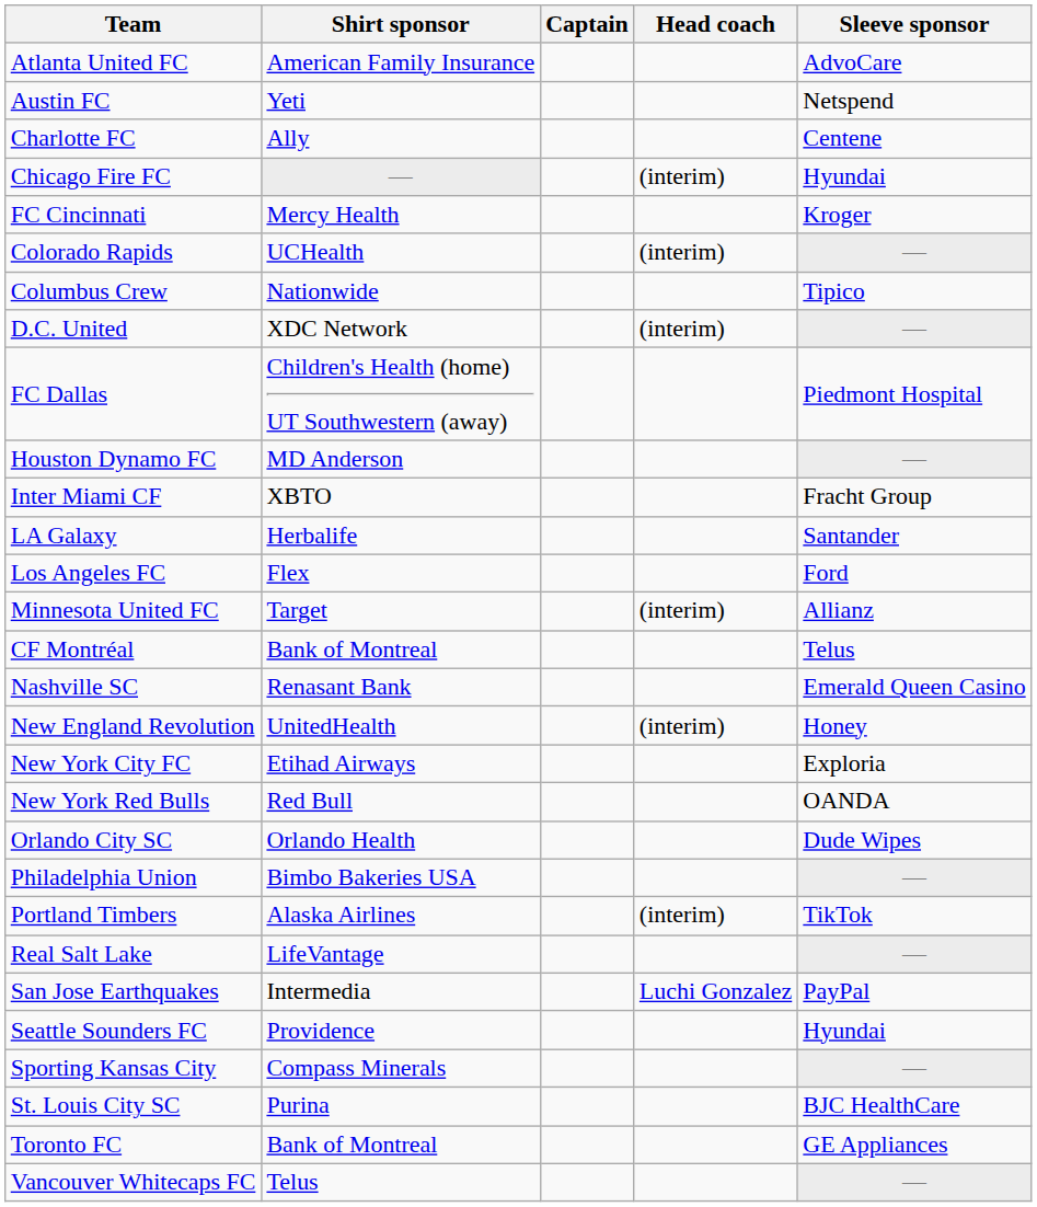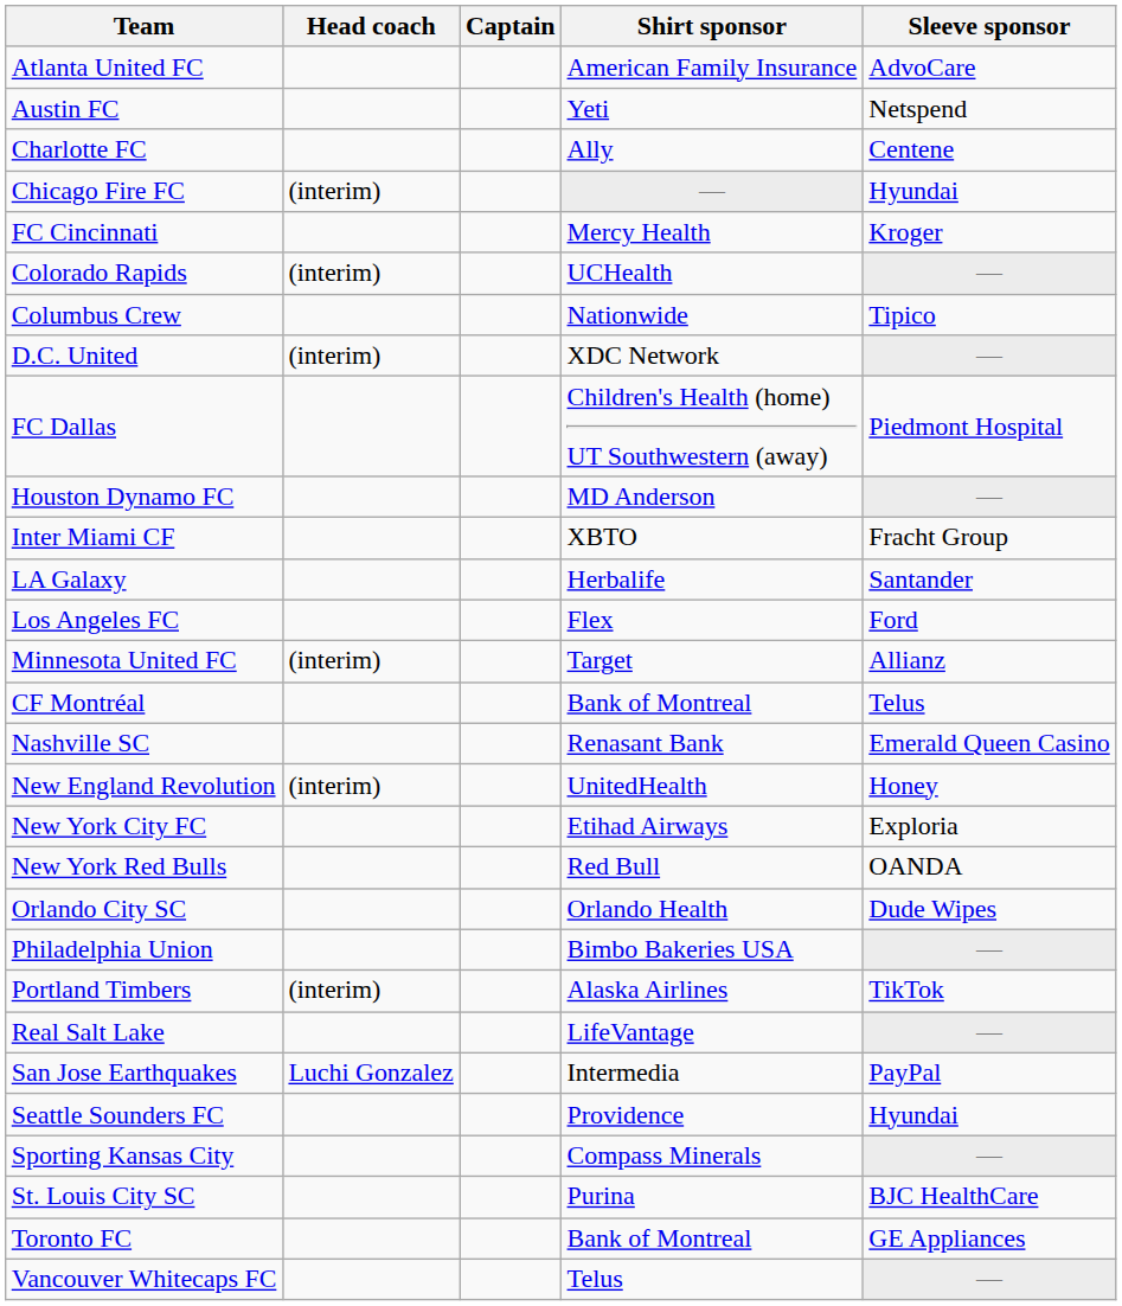columns swapped: Head coach <-> Shirt sponsor
